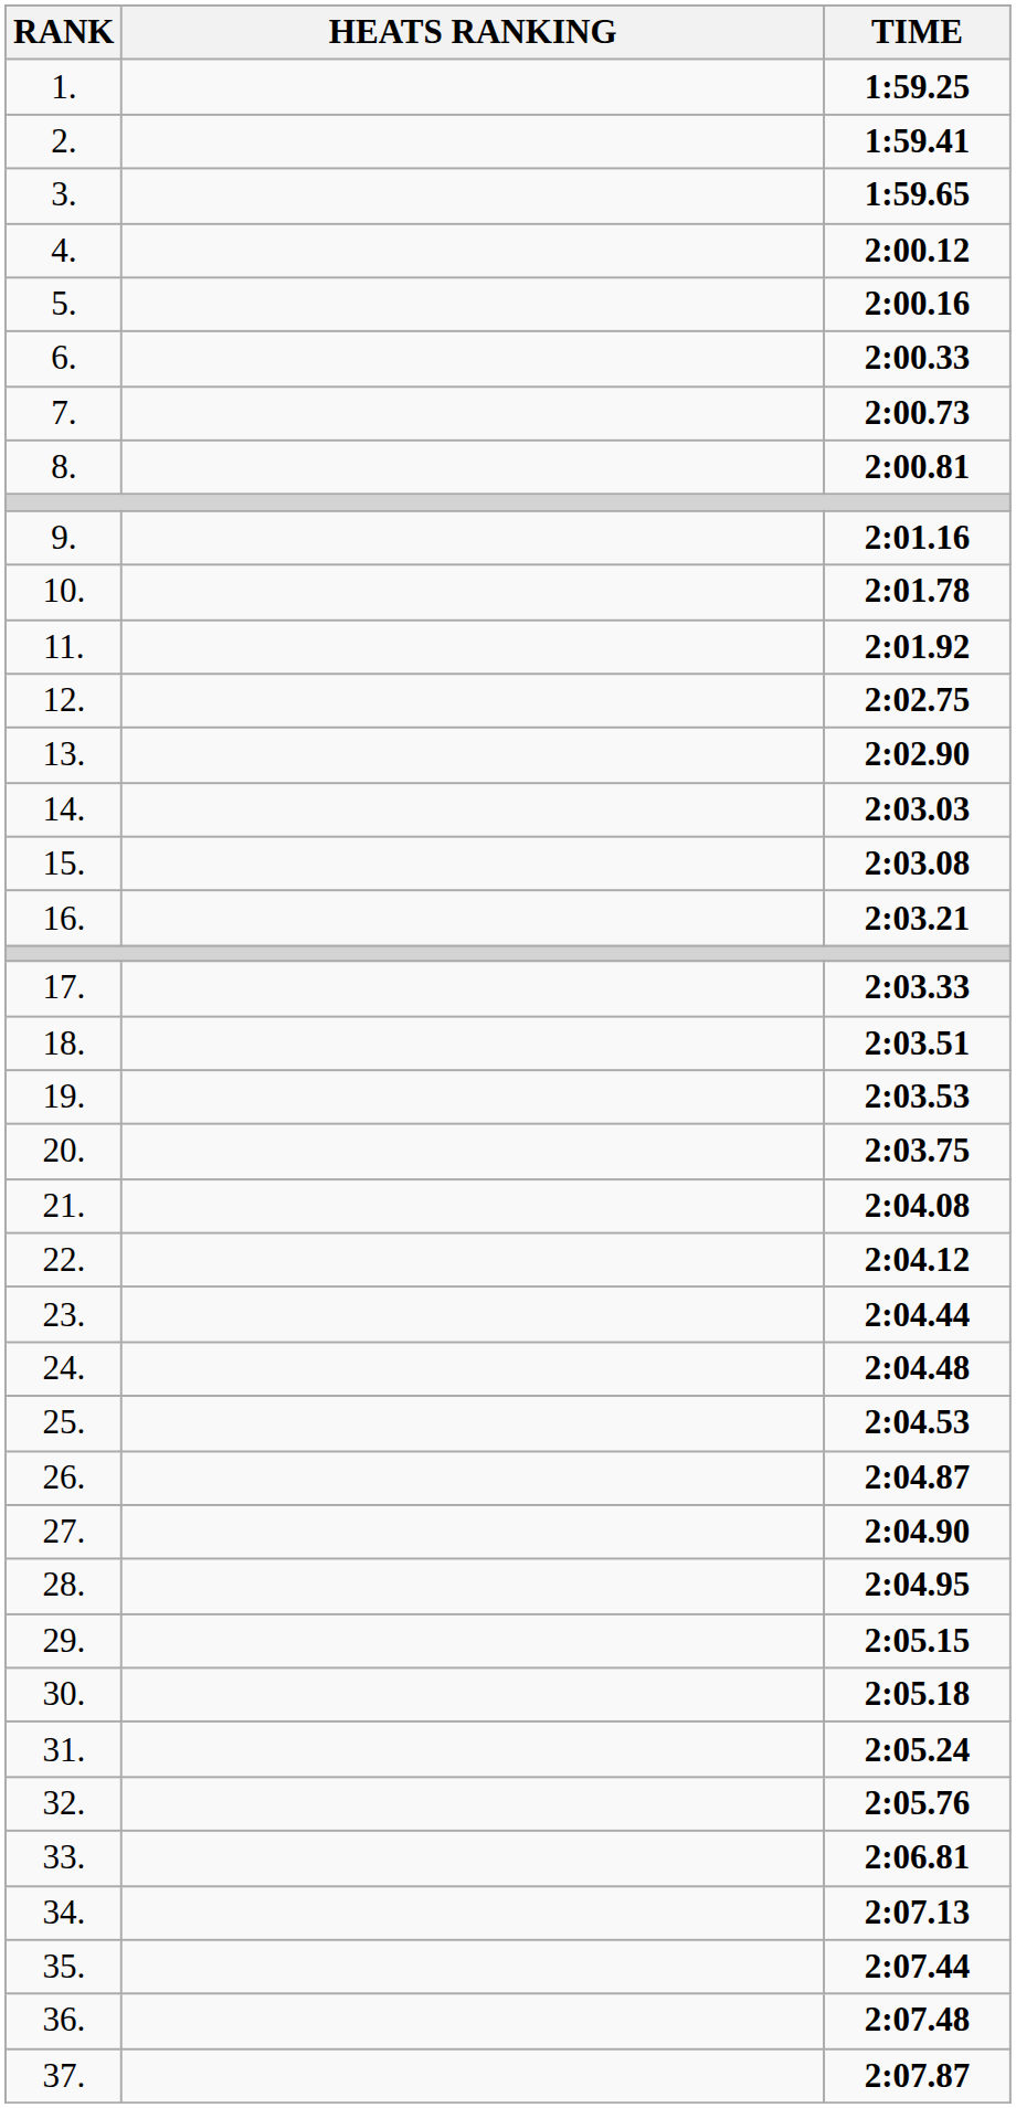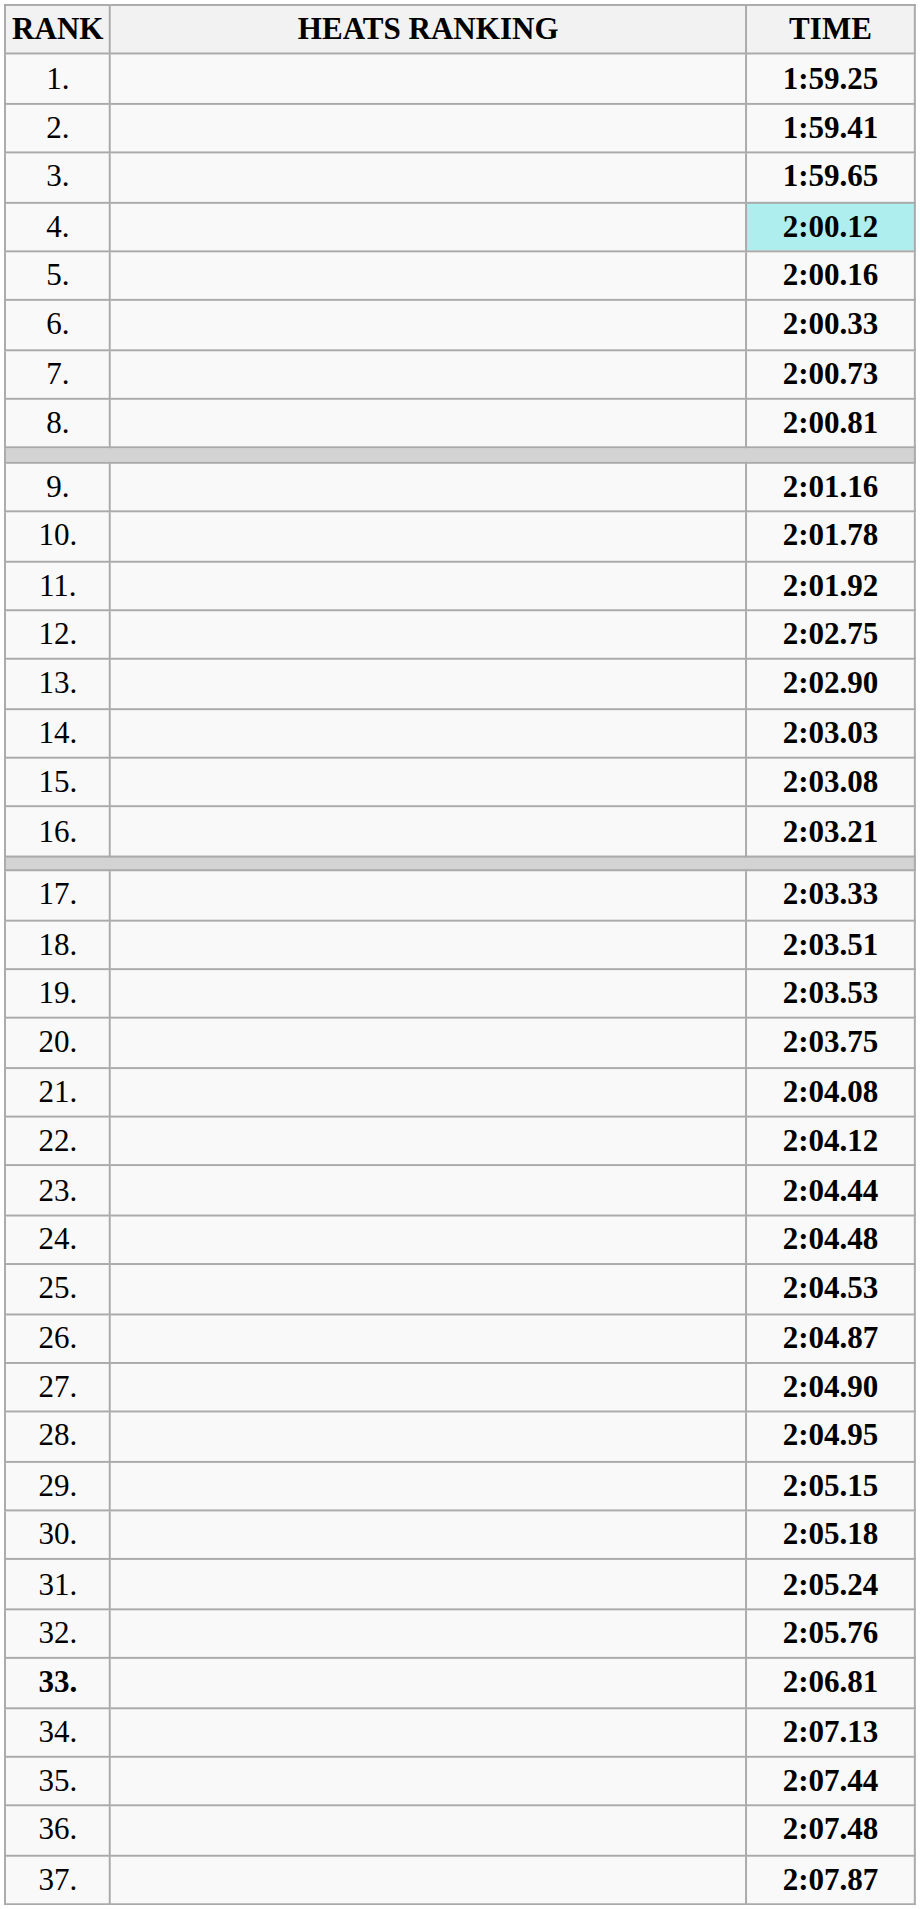4. | TIME: no background -> paleturquoise background
33. | RANK: normal -> bold
